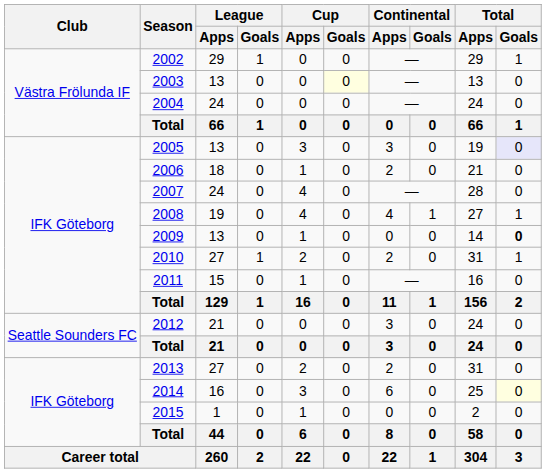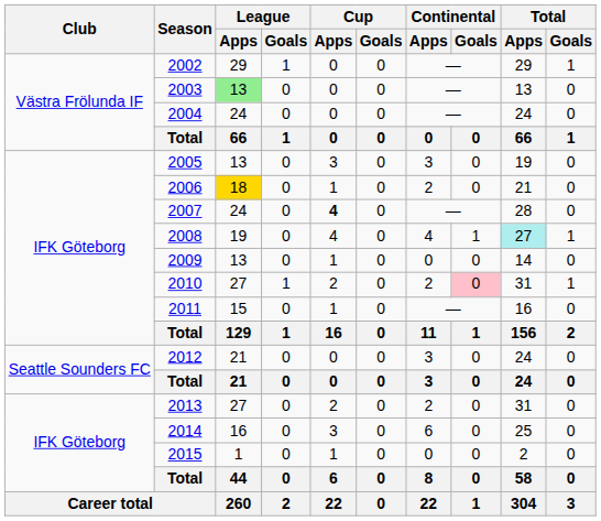2003 | League / Apps: no background -> lightgreen background
2003 | Cup / Goals: lightyellow background -> no background
2005 | Total / Goals: lavender background -> no background
2006 | League / Apps: no background -> gold background
2007 | Cup / Apps: normal -> bold
2008 | Total / Apps: no background -> paleturquoise background
2009 | Total / Goals: bold -> normal
2010 | Continental / Goals: no background -> pink background
2014 | Total / Goals: lightyellow background -> no background
